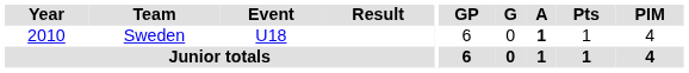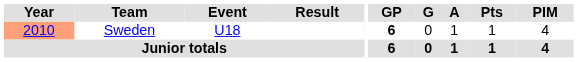Sweden | Year: no background -> lightsalmon background
Sweden | GP: normal -> bold
Sweden | A: bold -> normal
